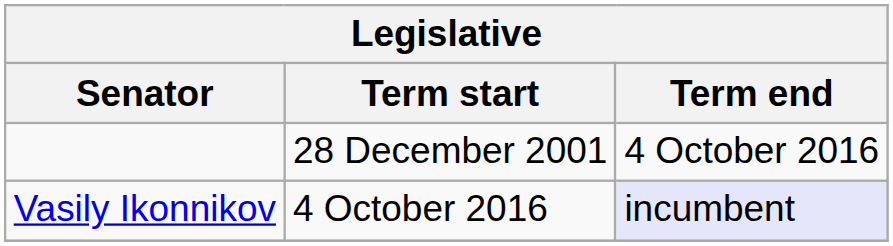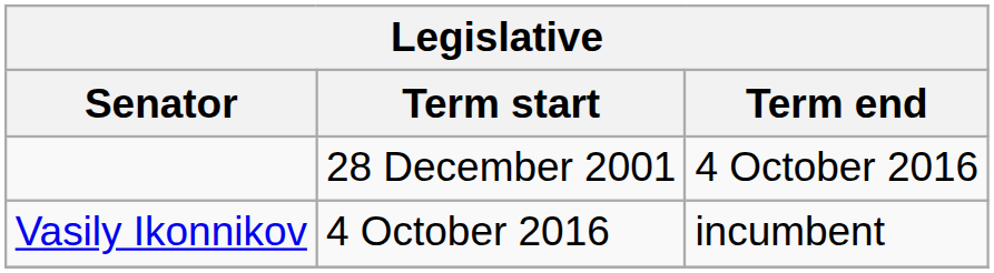Vasily Ikonnikov | Term end: lavender background -> no background
